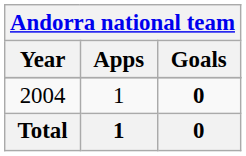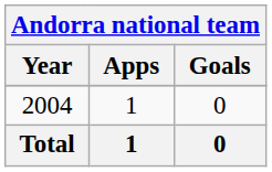2004 | Goals: bold -> normal
